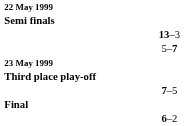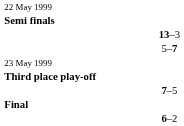22 May 1999 | column 1: bold -> normal
23 May 1999 | column 1: bold -> normal
